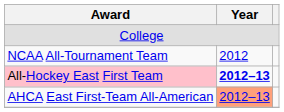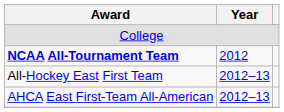NCAA All-Tournament Team | Award: normal -> bold
All-Hockey East First Team | Award: pink background -> no background
All-Hockey East First Team | Year: bold -> normal
AHCA East First-Team All-American | Year: lightsalmon background -> no background
